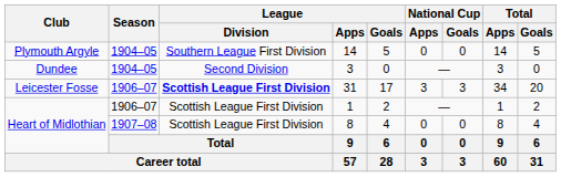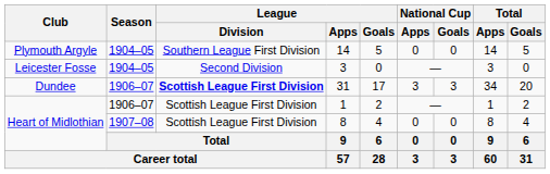row 4 | Club: Dundee -> Leicester Fosse
row 5 | Club: Leicester Fosse -> Dundee
